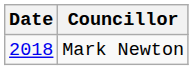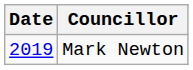Mark Newton | Date: 2018 -> 2019
